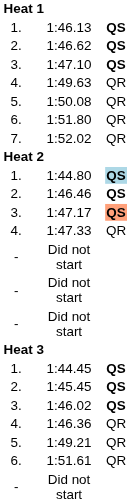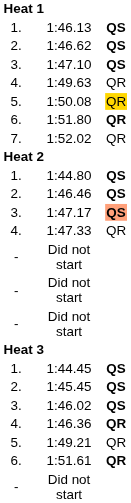1:50.08 | column 3: no background -> gold background
1:51.80 | column 3: normal -> bold
1:44.80 | column 3: lightblue background -> no background
1:46.36 | column 3: normal -> bold
1:51.61 | column 3: normal -> bold
